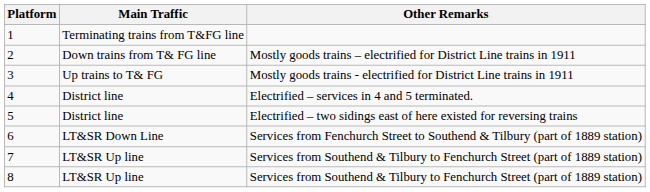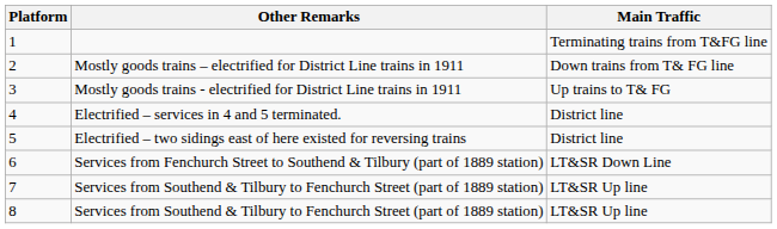columns swapped: Main Traffic <-> Other Remarks
